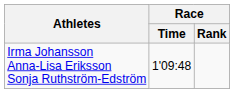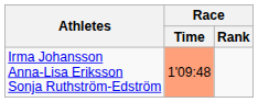Irma Johansson Anna-Lisa Eriksson Sonja Ruthström-Edström | Race / Time: no background -> lightsalmon background
